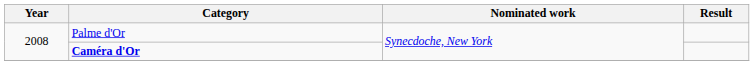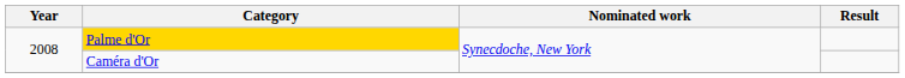Palme d'Or | Category: no background -> gold background
Caméra d'Or | Category: bold -> normal
